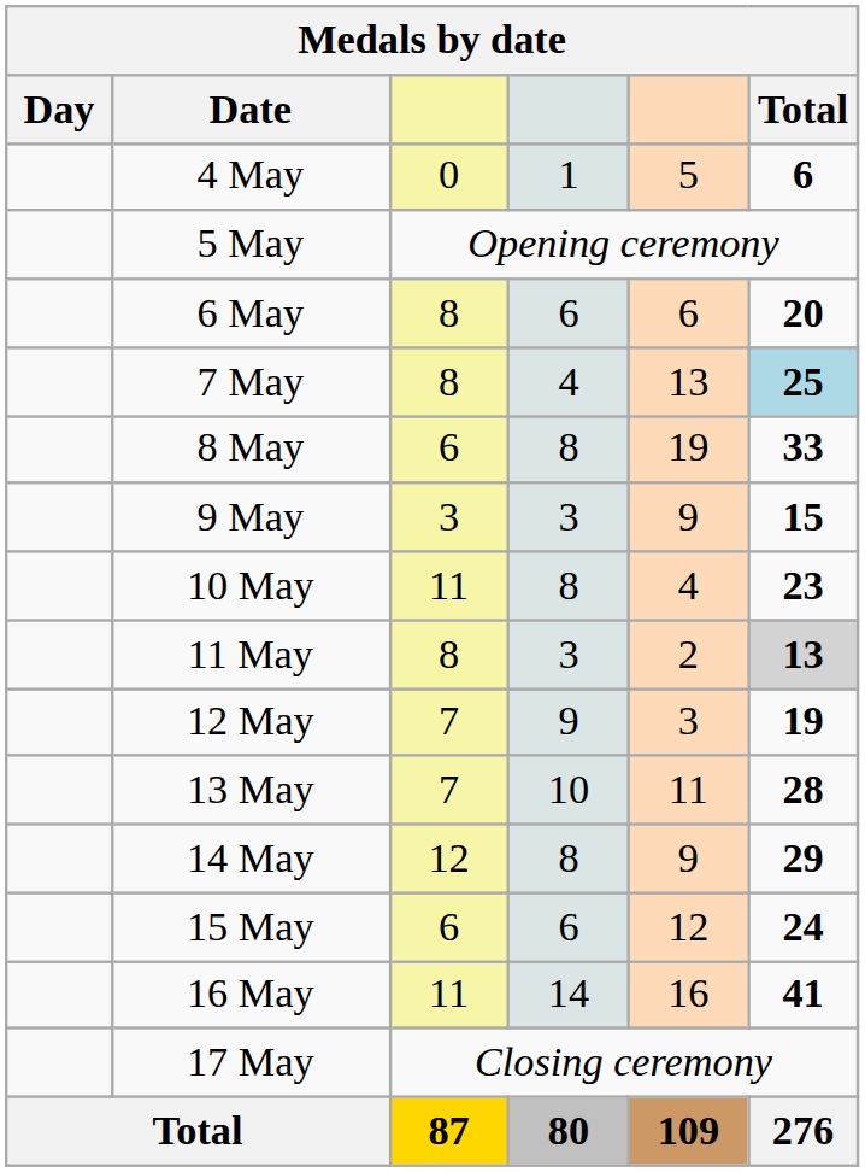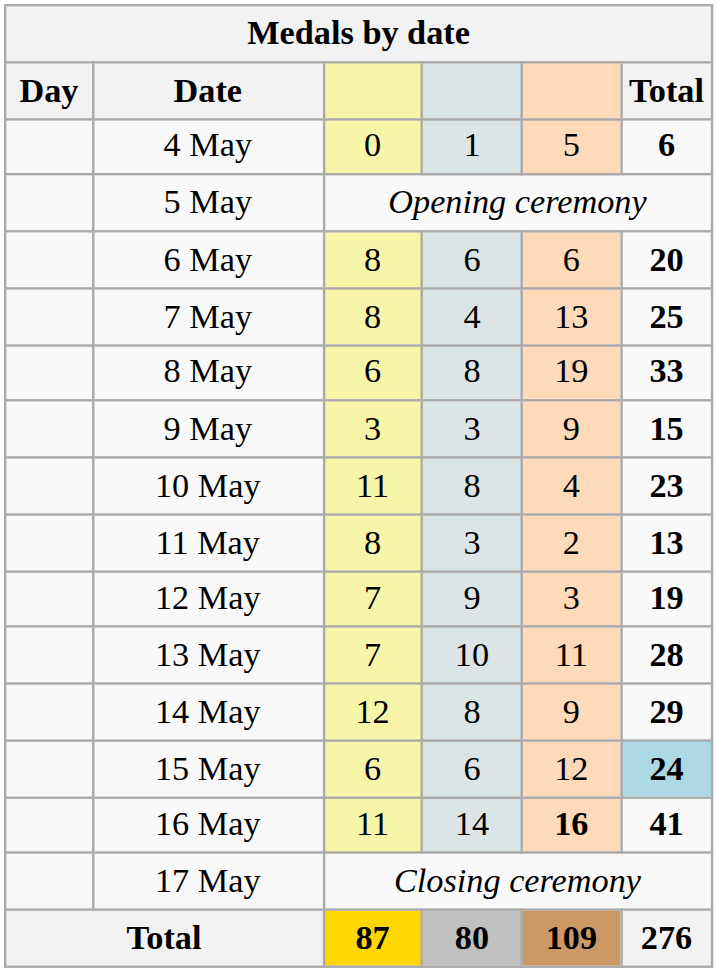7 May | Total: lightblue background -> no background
11 May | Total: lightgrey background -> no background
15 May | Total: no background -> lightblue background
16 May | column 5: normal -> bold
